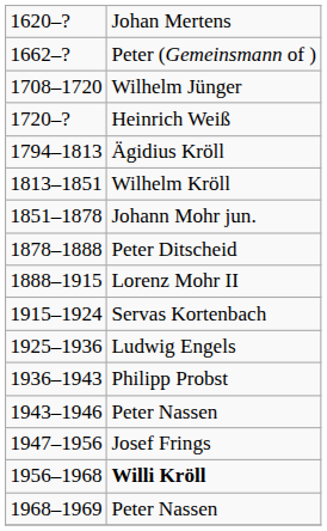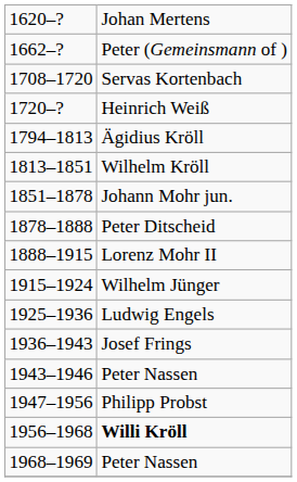row 3 | column 2: Wilhelm Jünger -> Servas Kortenbach
row 10 | column 2: Servas Kortenbach -> Wilhelm Jünger
row 12 | column 2: Philipp Probst -> Josef Frings
row 14 | column 2: Josef Frings -> Philipp Probst
